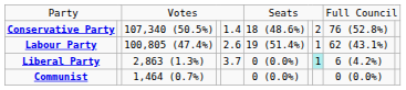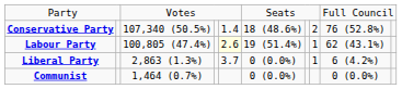Labour Party | column 5: no background -> lightyellow background
Liberal Party | column 8: paleturquoise background -> no background
